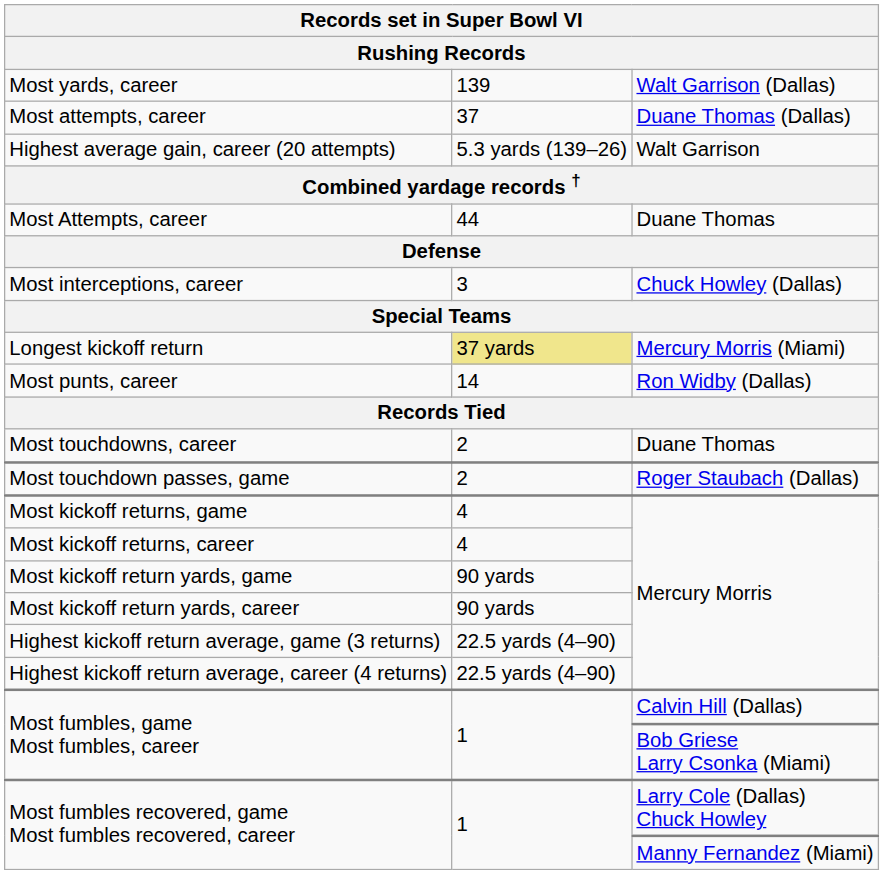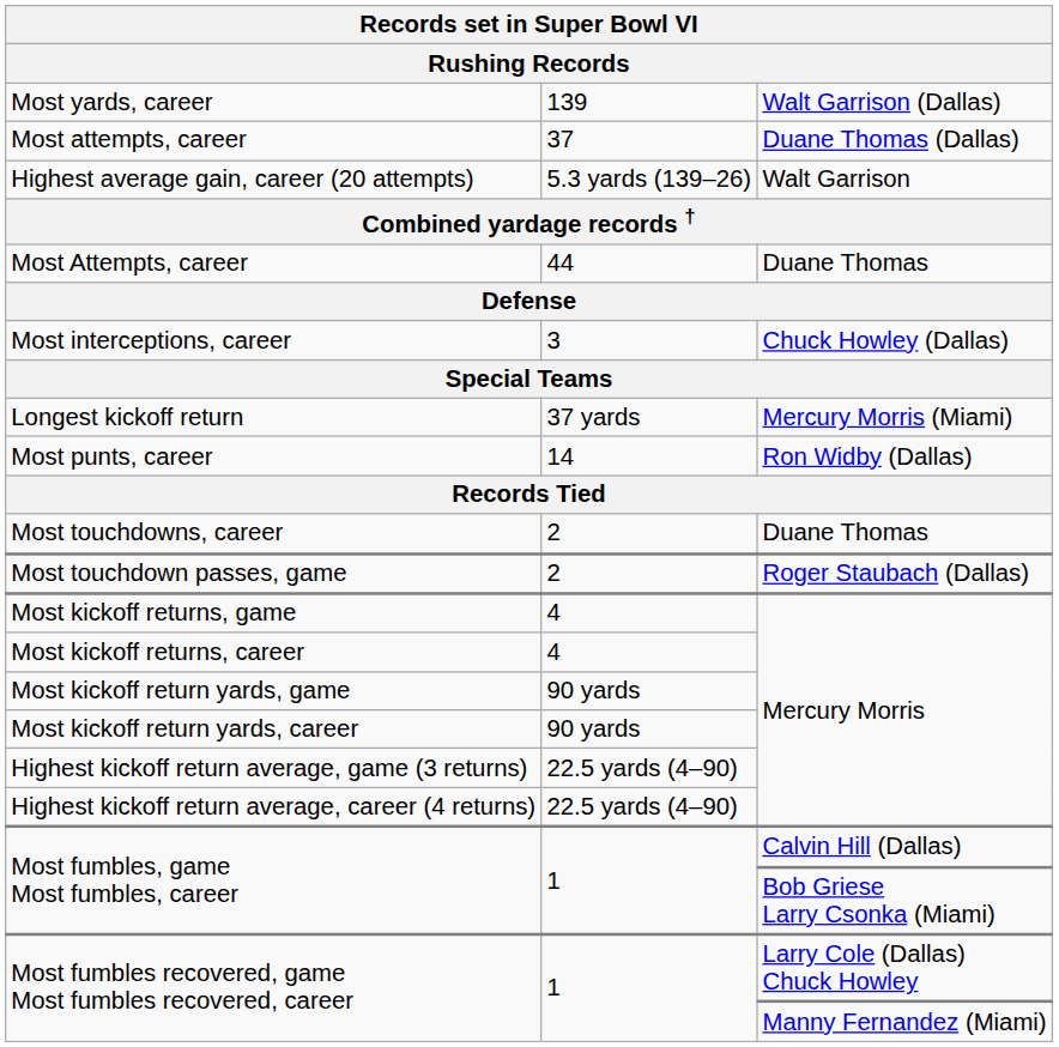Longest kickoff return | column 2: khaki background -> no background
